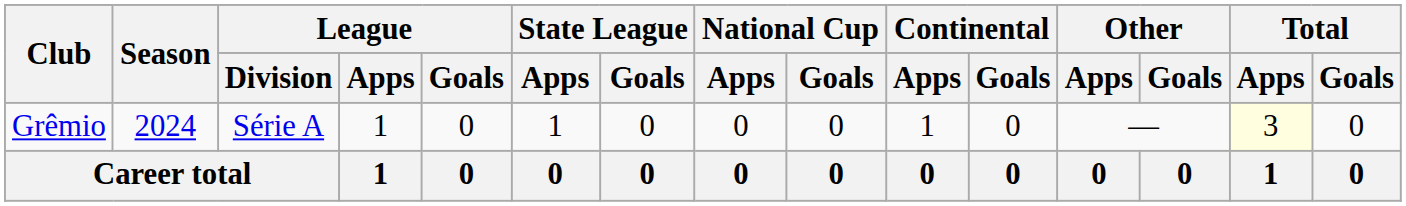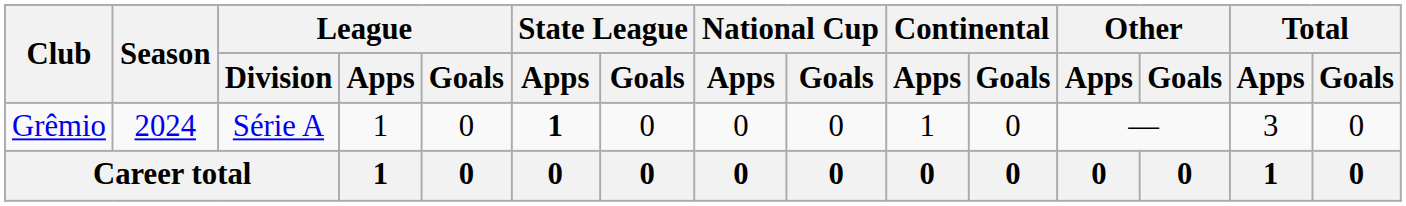Grêmio | State League / Apps: normal -> bold
Grêmio | Total / Apps: lightyellow background -> no background
